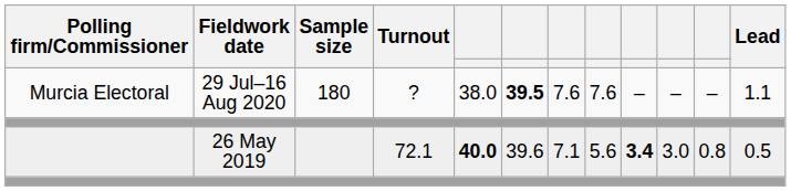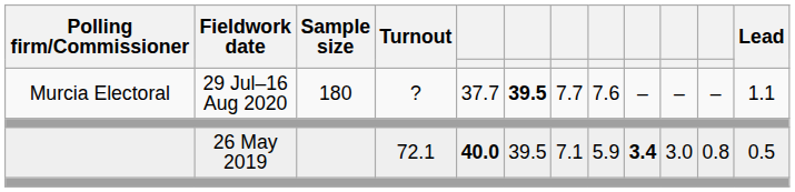29 Jul–16 Aug 2020 | column 5: 38.0 -> 37.7
29 Jul–16 Aug 2020 | column 7: 7.6 -> 7.7
26 May 2019 | column 6: 39.6 -> 39.5
26 May 2019 | column 8: 5.6 -> 5.9
